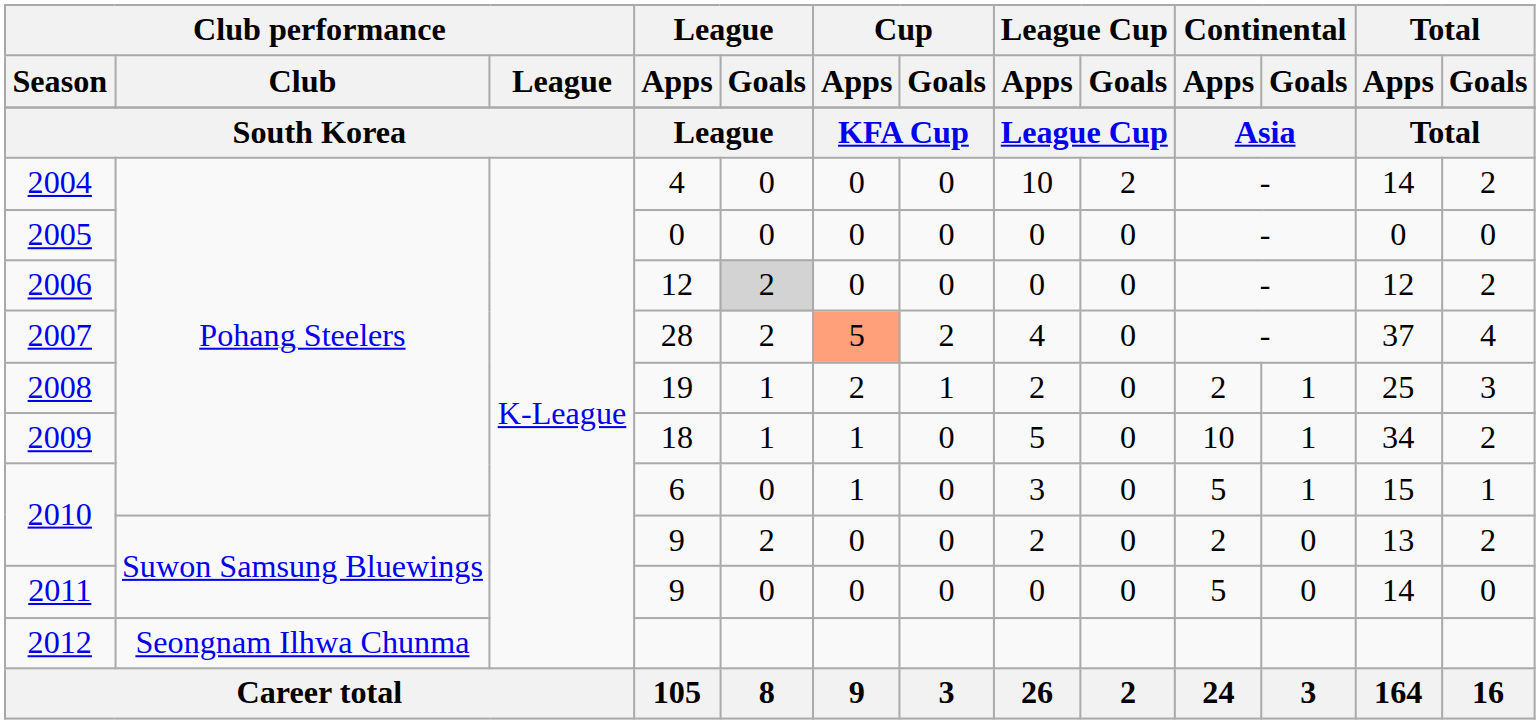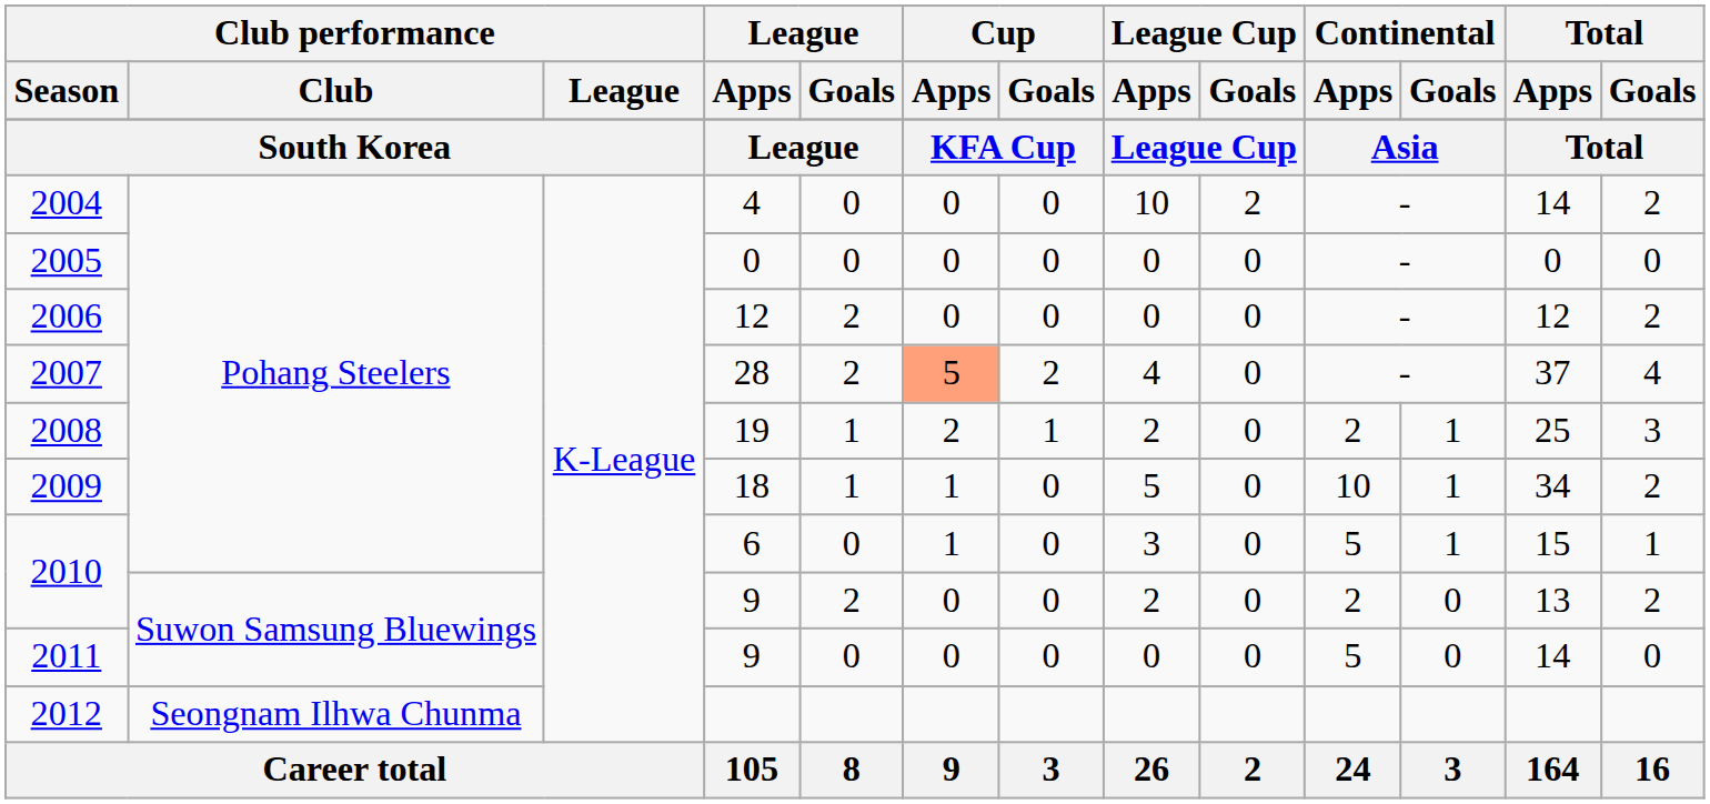2006 | League / Goals: lightgrey background -> no background
